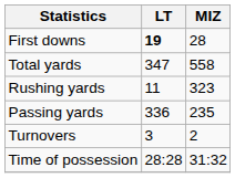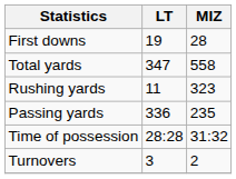First downs | LT: bold -> normal
rows swapped: Turnovers <-> Time of possession
